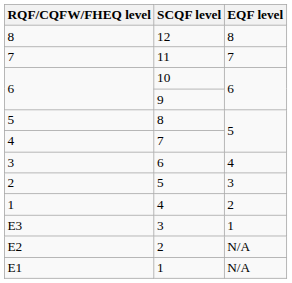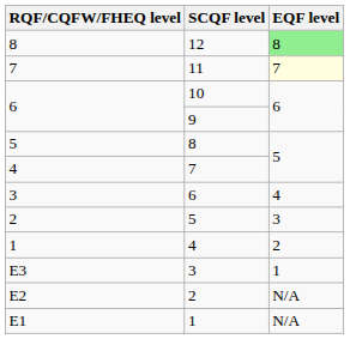12 | EQF level: no background -> lightgreen background
11 | EQF level: no background -> lightyellow background
